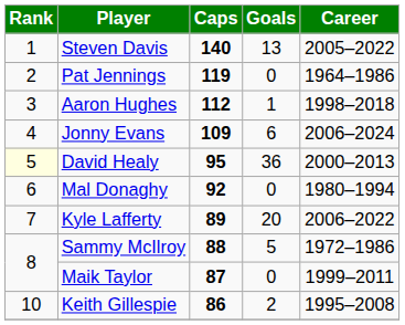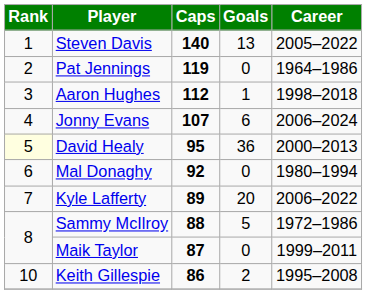Jonny Evans | Caps: 109 -> 107
